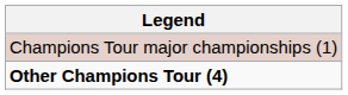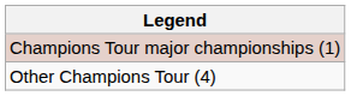row 3 | column 1: bold -> normal
